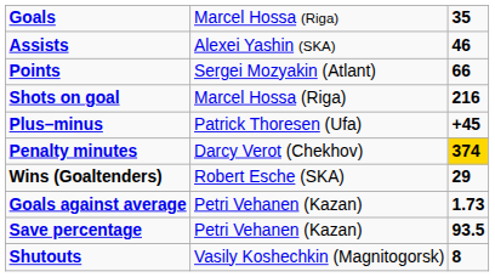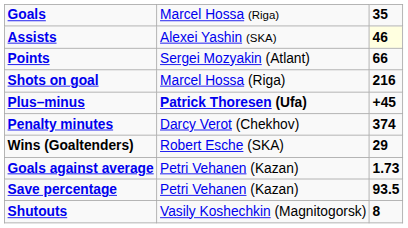Assists | column 3: no background -> lightyellow background
Plus–minus | column 2: normal -> bold
Penalty minutes | column 3: gold background -> no background
